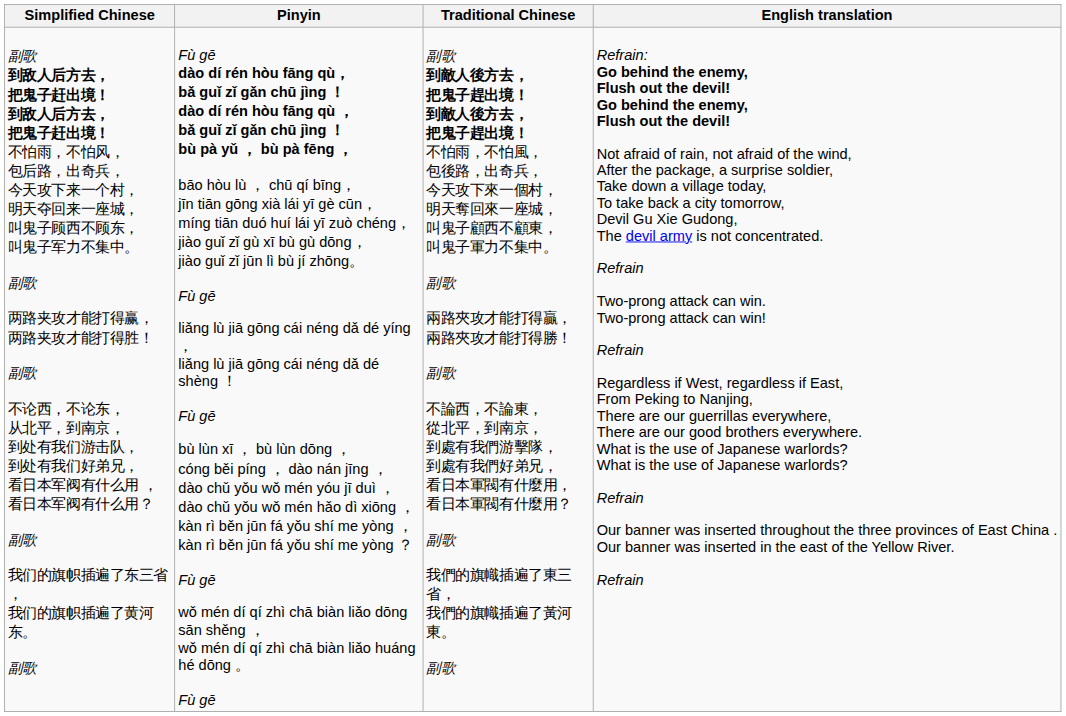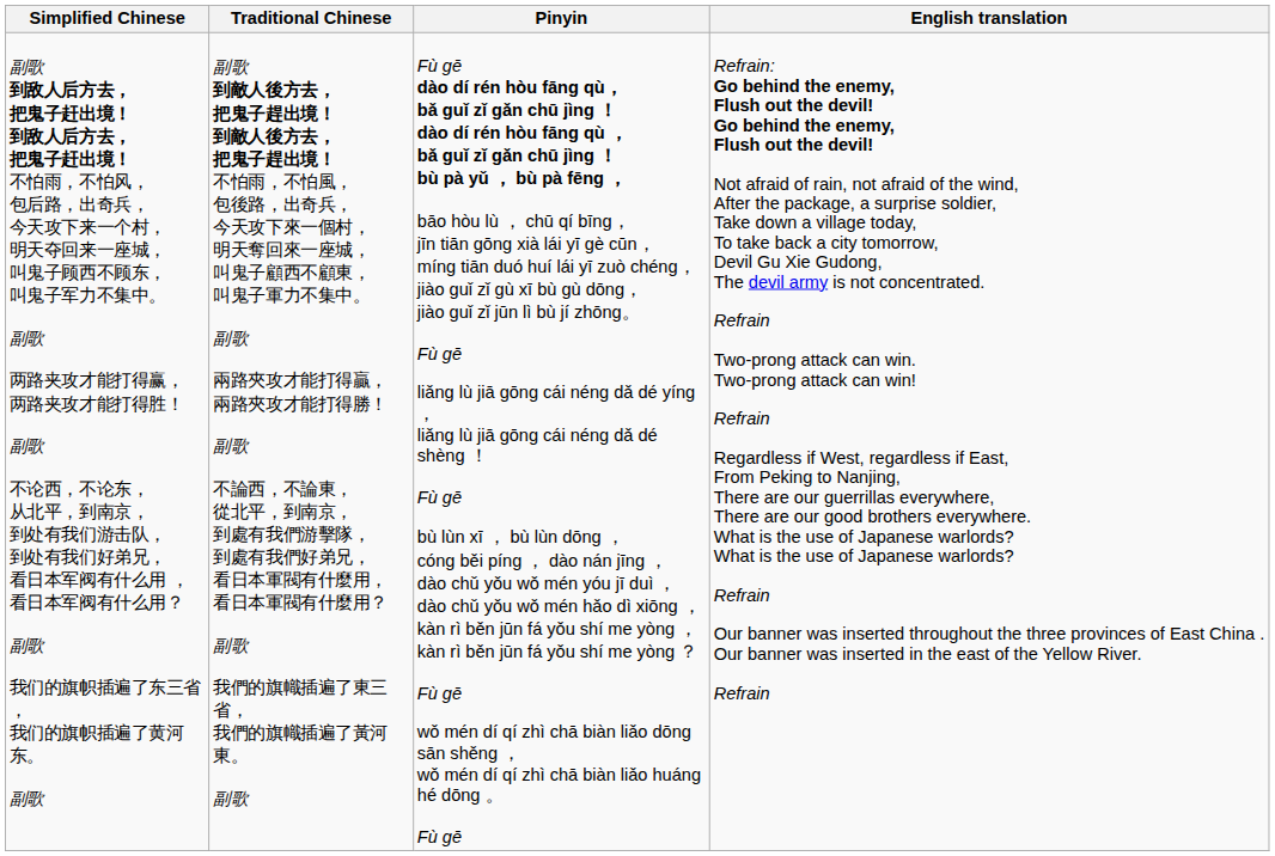columns swapped: Traditional Chinese <-> Pinyin
